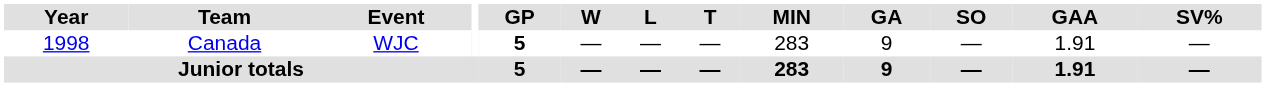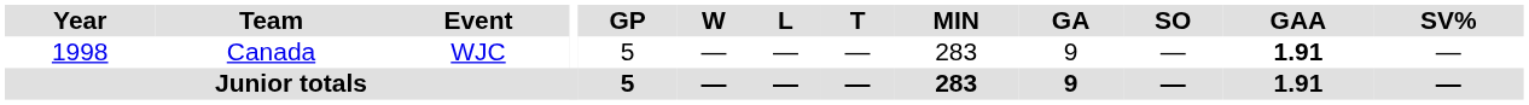Canada | GP: bold -> normal
Canada | GAA: normal -> bold
